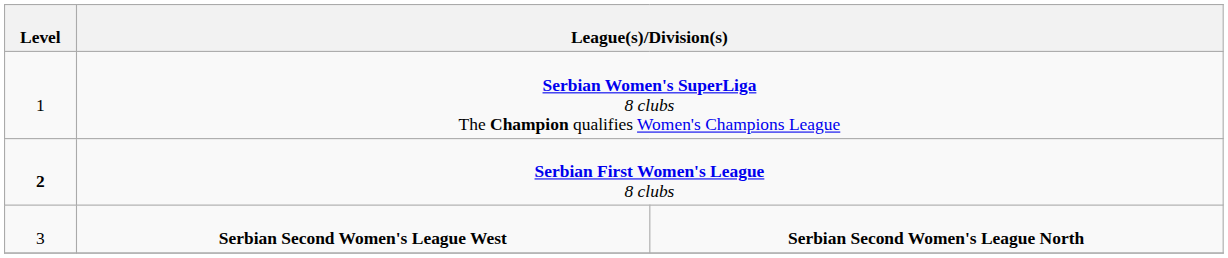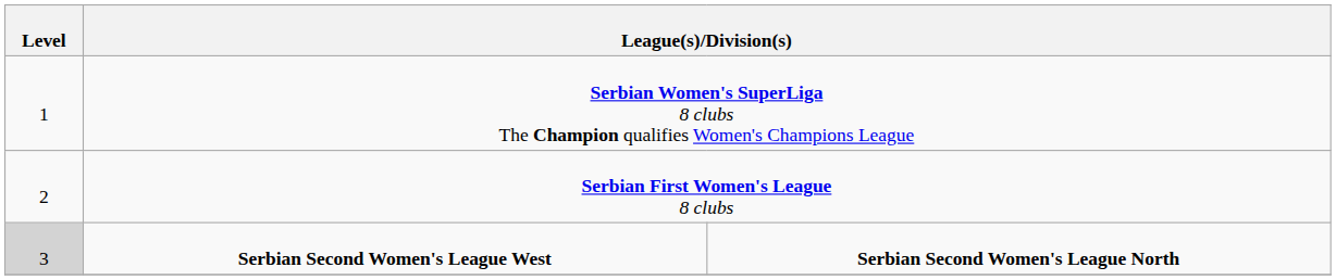Serbian First Women's League 8 clubs | Level: bold -> normal
Serbian Second Women's League West | Level: no background -> lightgrey background
